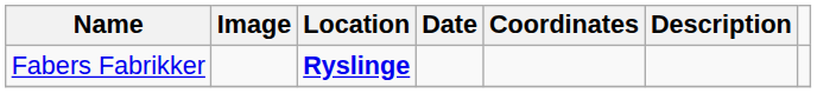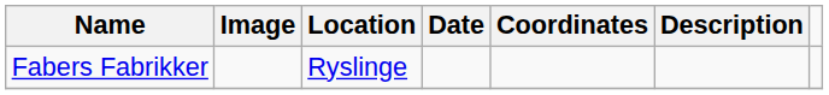Fabers Fabrikker | Location: bold -> normal
